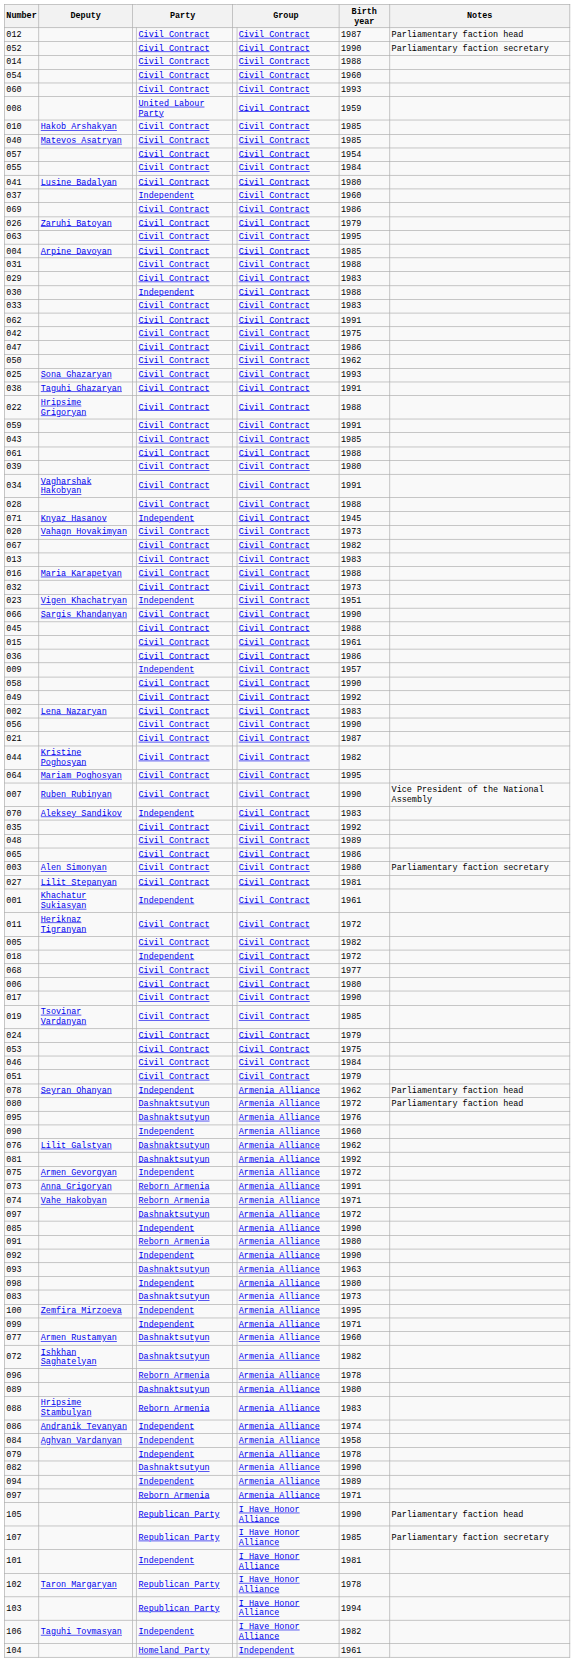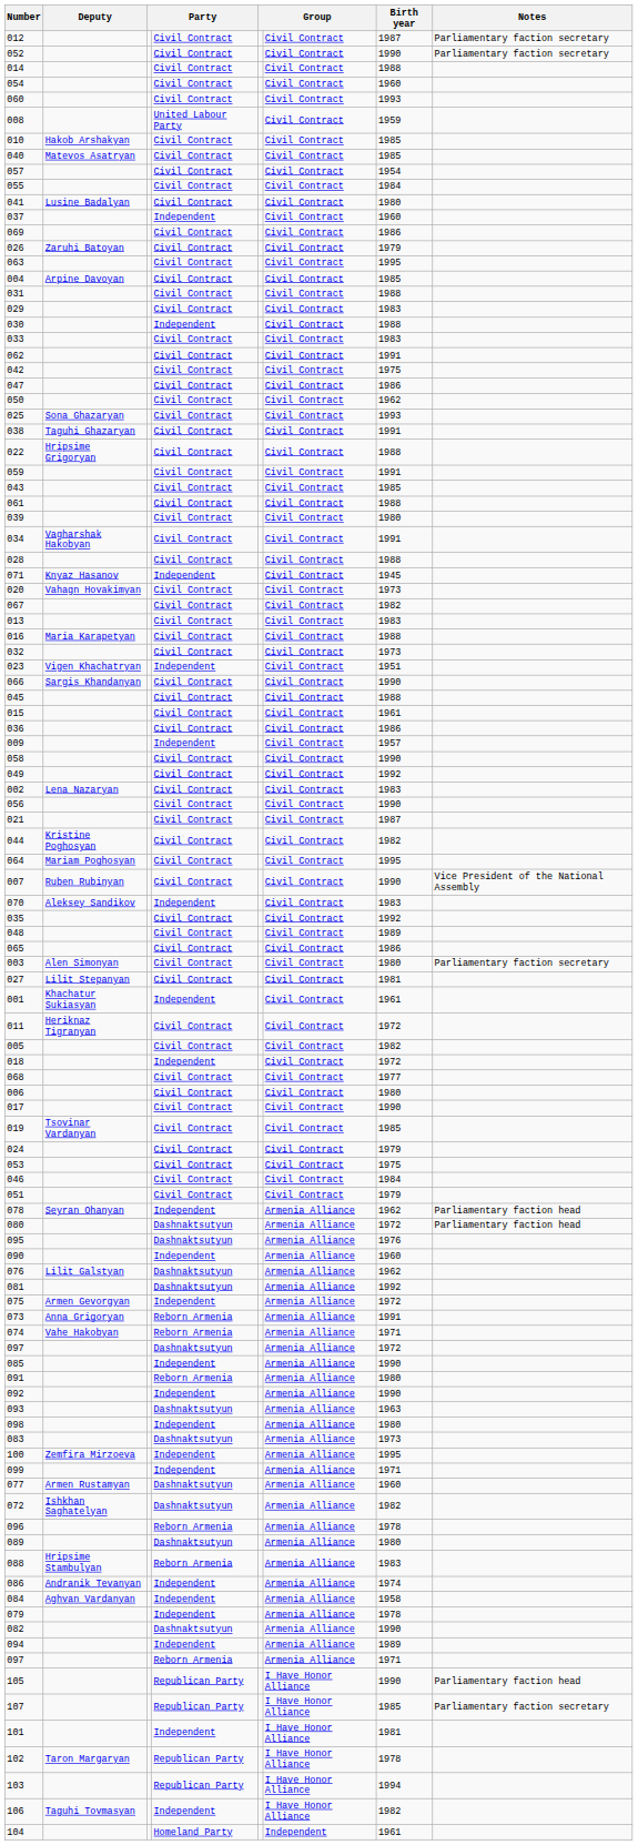012 | Notes: Parliamentary faction head -> Parliamentary faction secretary
